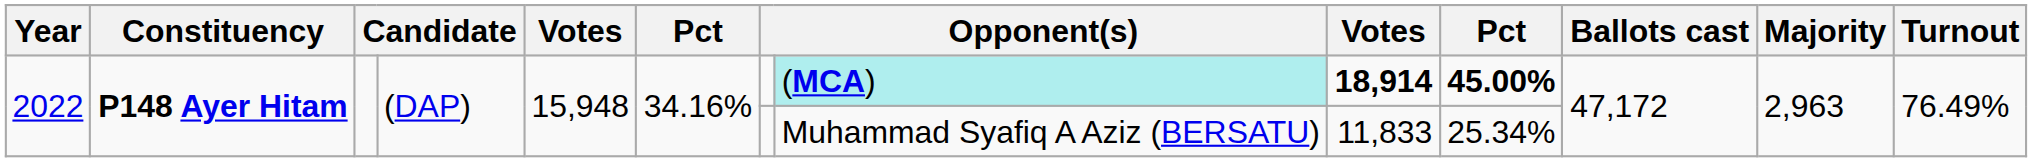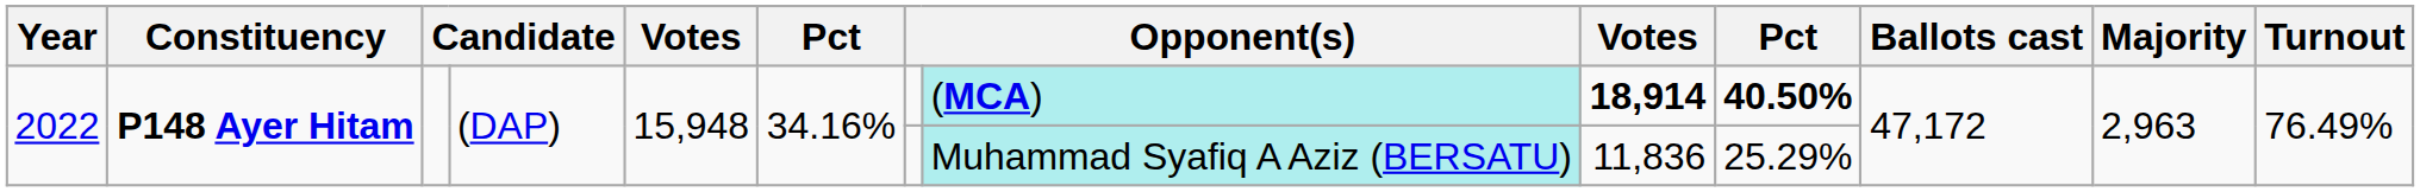row 2 | column 10: 45.00% -> 40.50%
row 3 | column 8: no background -> paleturquoise background
row 3 | column 9: 11,833 -> 11,836
row 3 | column 10: 25.34% -> 25.29%
